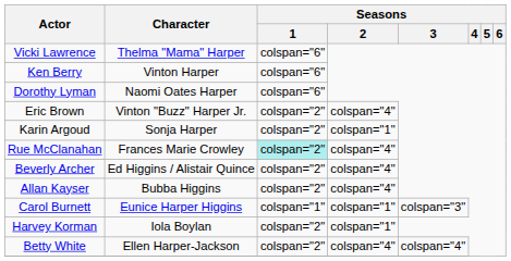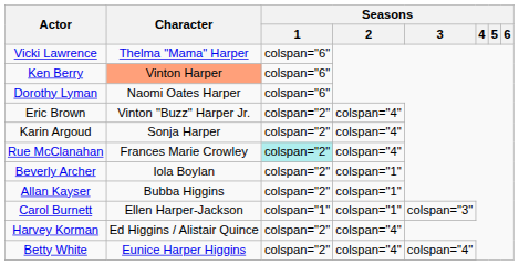Ken Berry | Character: no background -> lightsalmon background
Karin Argoud | Seasons / 2: colspan="1" -> colspan="4"
Beverly Archer | Character: Ed Higgins / Alistair Quince -> Iola Boylan
Beverly Archer | Seasons / 2: colspan="4" -> colspan="1"
Allan Kayser | Seasons / 2: colspan="4" -> colspan="1"
Carol Burnett | Character: Eunice Harper Higgins -> Ellen Harper-Jackson
Harvey Korman | Character: Iola Boylan -> Ed Higgins / Alistair Quince
Harvey Korman | Seasons / 2: colspan="1" -> colspan="4"
Betty White | Character: Ellen Harper-Jackson -> Eunice Harper Higgins
